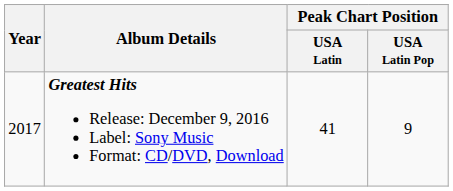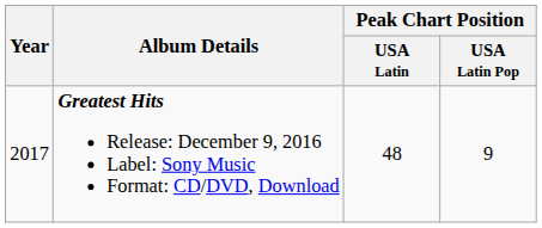row 3 | Peak Chart Position / USA Latin: 41 -> 48
